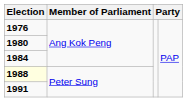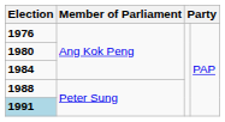1988 | Election: lightyellow background -> no background
1991 | Election: no background -> lightblue background
